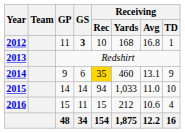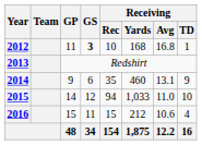2014 | Receiving / Rec: gold background -> no background
2015 | GS: 14 -> 12
